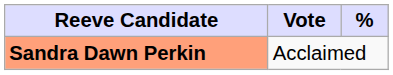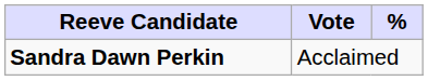Sandra Dawn Perkin | Reeve Candidate: lightsalmon background -> no background
